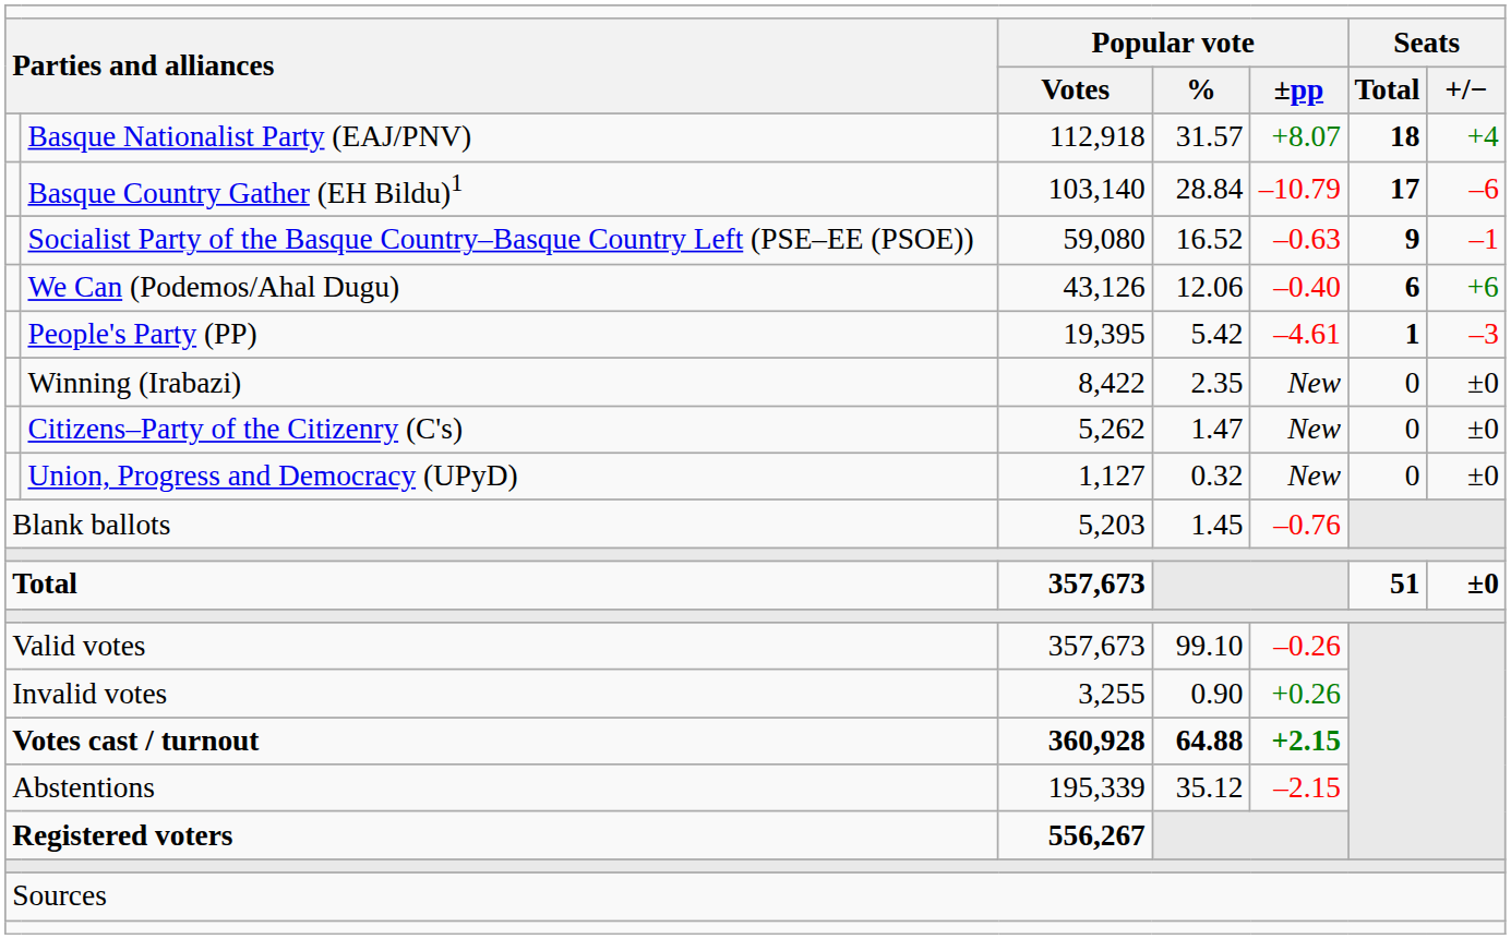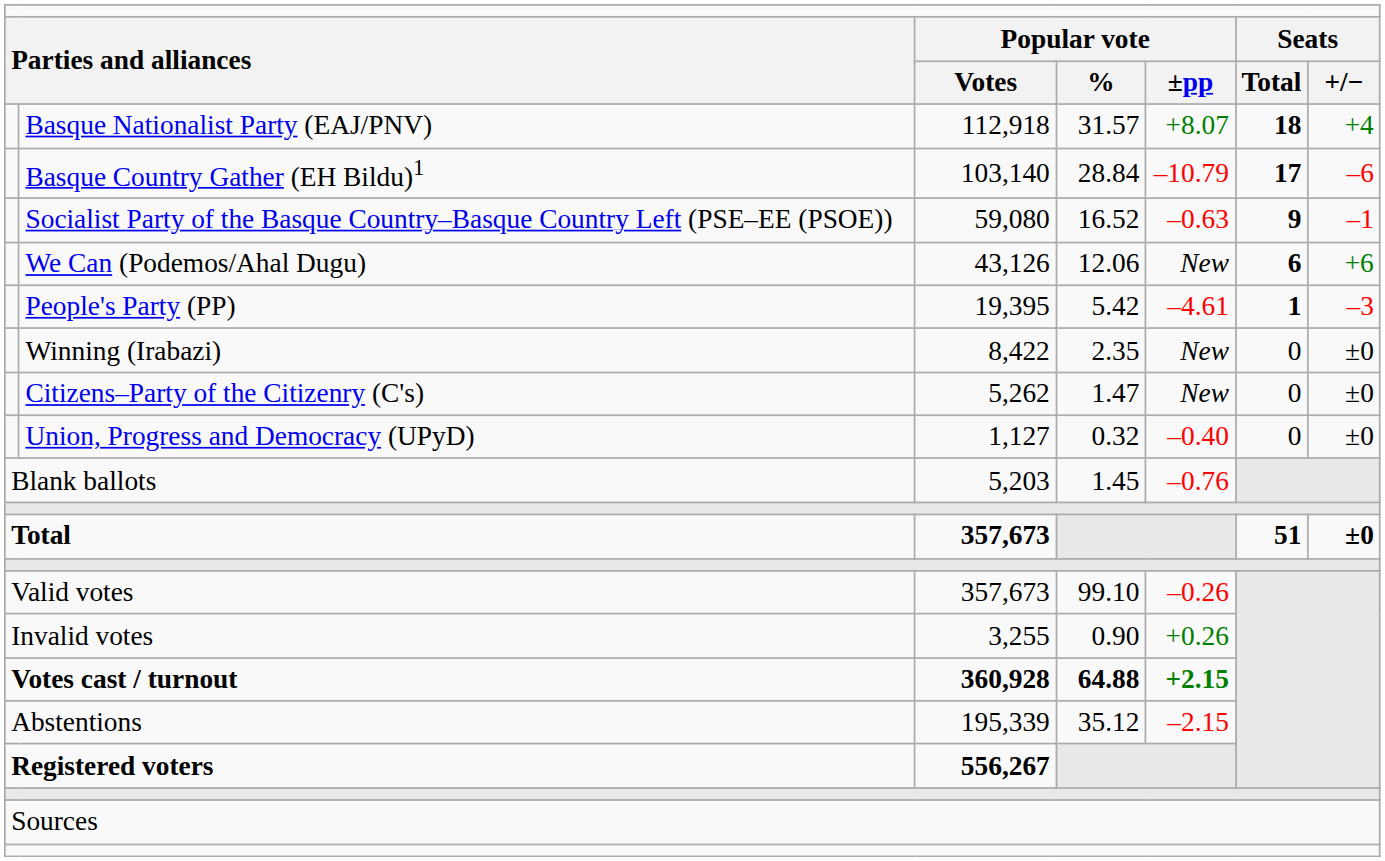We Can (Podemos/Ahal Dugu) | column 5: –0.40 -> New
Union, Progress and Democracy (UPyD) | column 5: New -> –0.40
